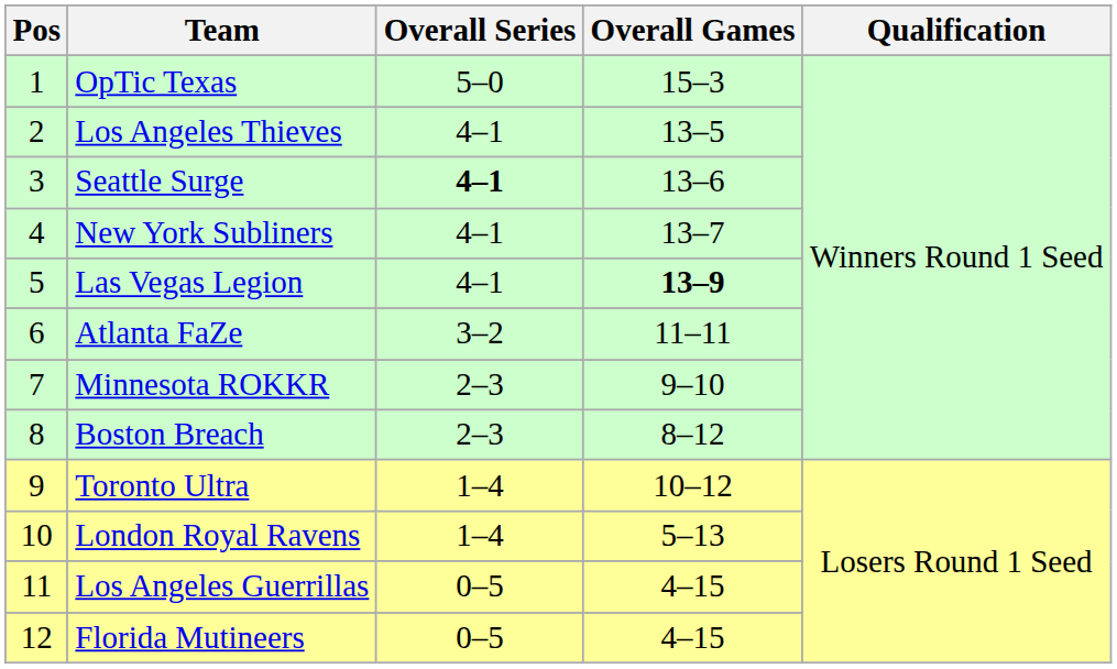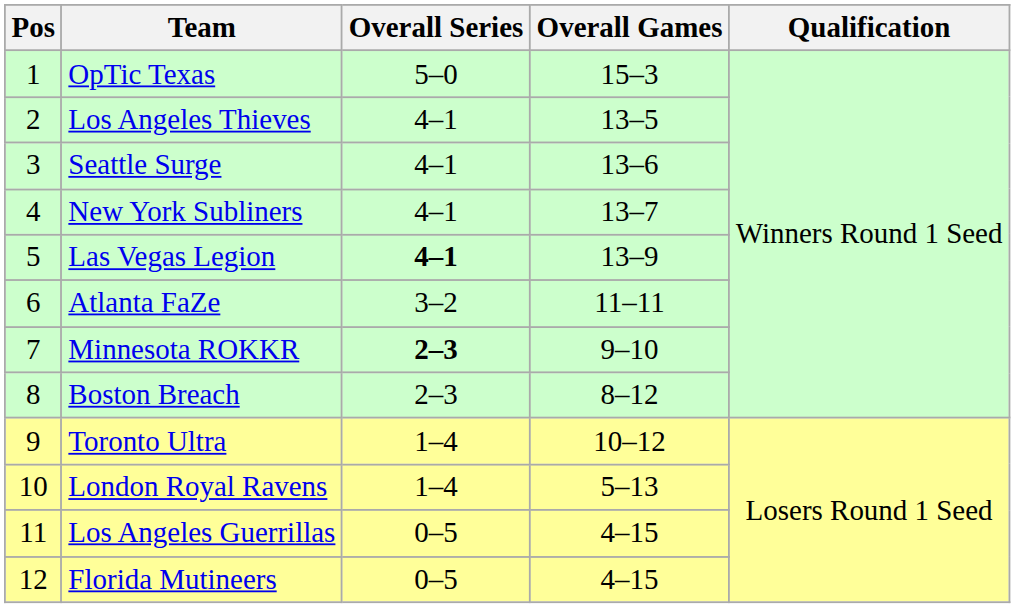Seattle Surge | Overall Series: bold -> normal
Las Vegas Legion | Overall Series: normal -> bold
Las Vegas Legion | Overall Games: bold -> normal
Minnesota ROKKR | Overall Series: normal -> bold
